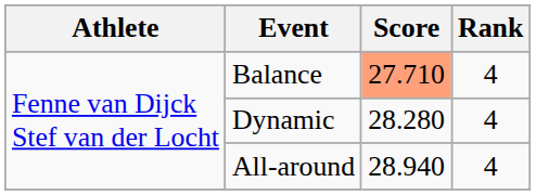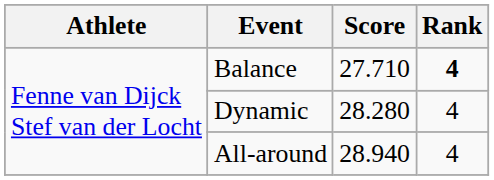Balance | Score: lightsalmon background -> no background
Balance | Rank: normal -> bold
